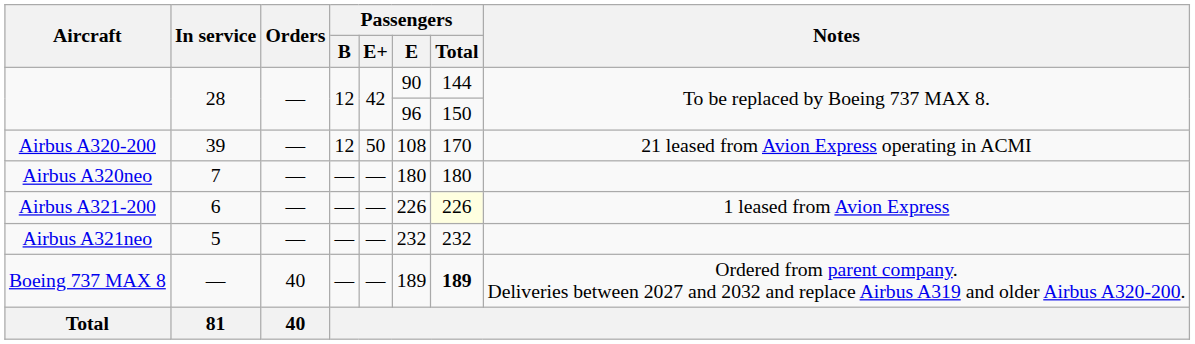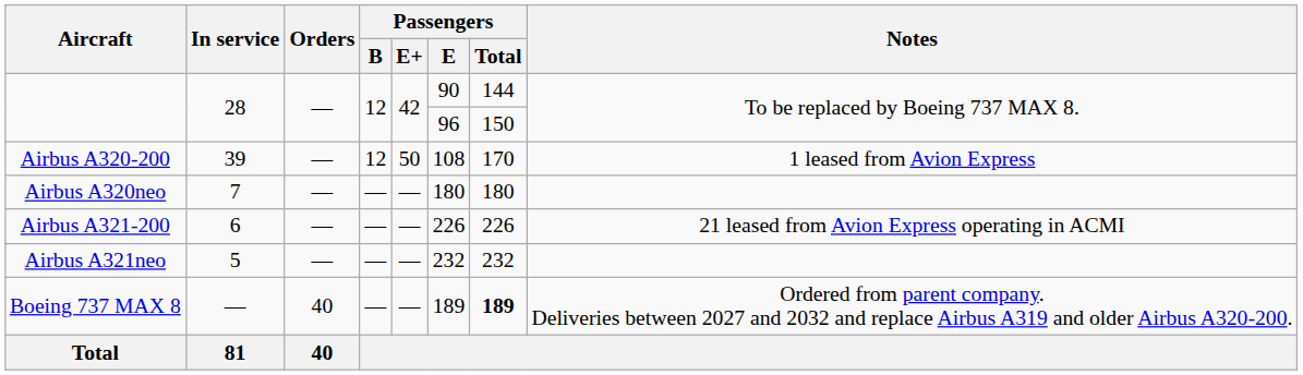Airbus A320-200 | Notes: 21 leased from Avion Express operating in ACMI -> 1 leased from Avion Express
Airbus A321-200 | Passengers / Total: lightyellow background -> no background
Airbus A321-200 | Notes: 1 leased from Avion Express -> 21 leased from Avion Express operating in ACMI
